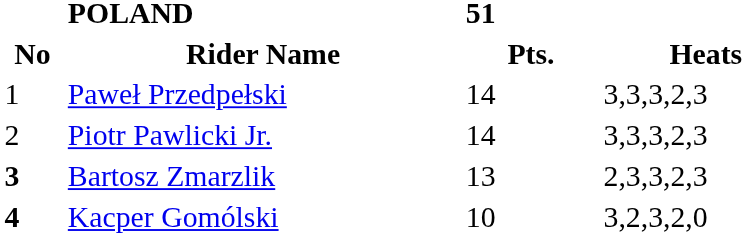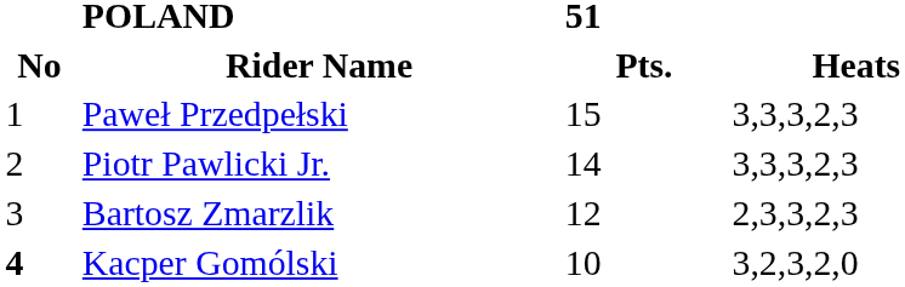Paweł Przedpełski | 51 / Pts.: 14 -> 15
Bartosz Zmarzlik | No: bold -> normal
Bartosz Zmarzlik | 51 / Pts.: 13 -> 12
